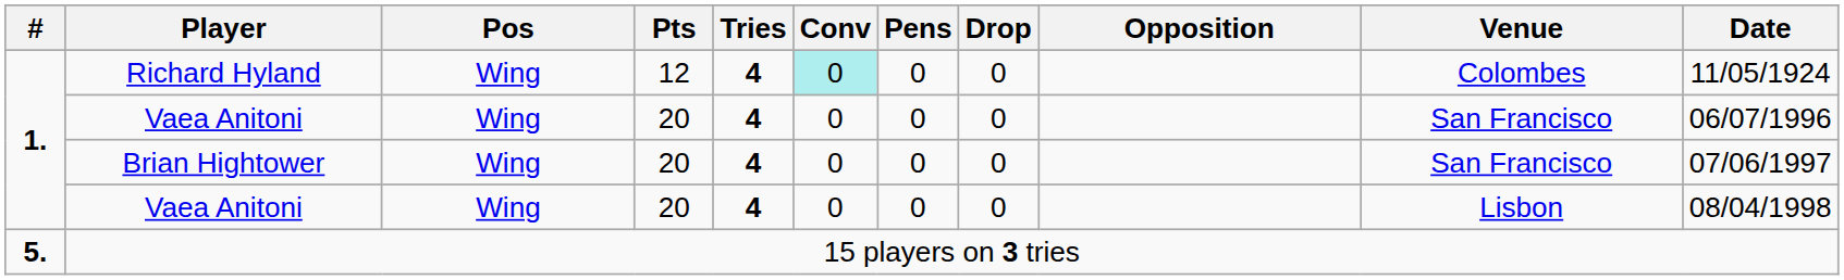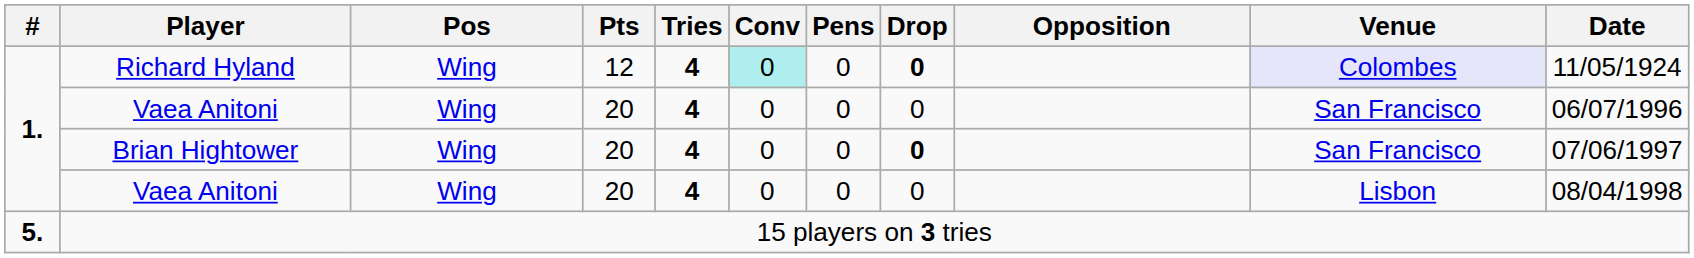Richard Hyland | Drop: normal -> bold
Richard Hyland | Venue: no background -> lavender background
Brian Hightower | Drop: normal -> bold
